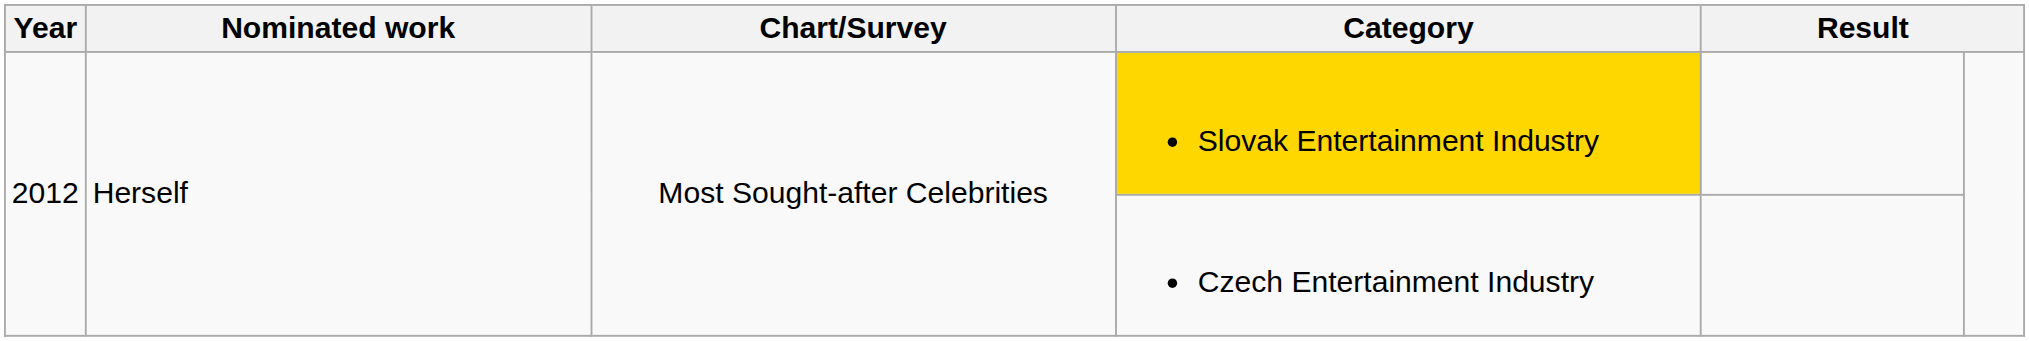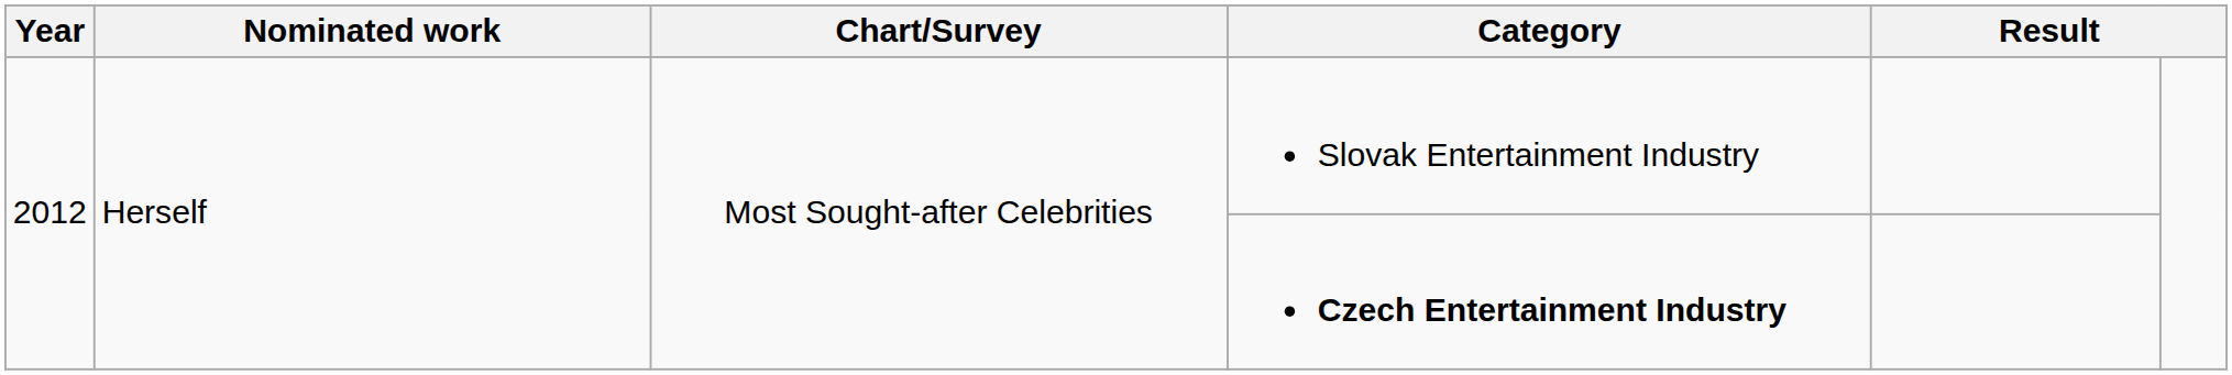Slovak Entertainment Industry | Category: gold background -> no background
Czech Entertainment Industry | Category: normal -> bold
